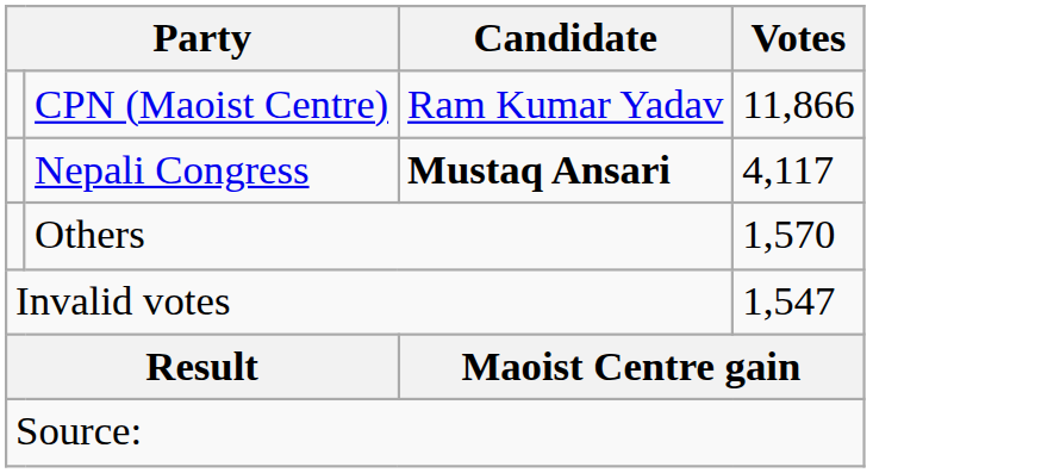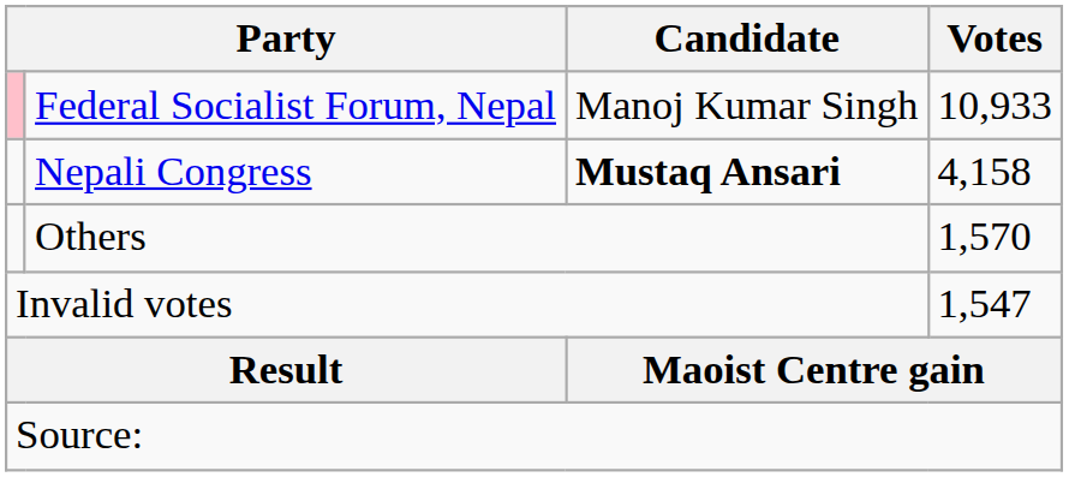- row: CPN (Maoist Centre) | Ram Kumar Yadav | 11,866
+ row: Federal Socialist Forum, Nepal | Manoj Kumar Singh | 10,933
Nepali Congress | Votes: 4,117 -> 4,158
